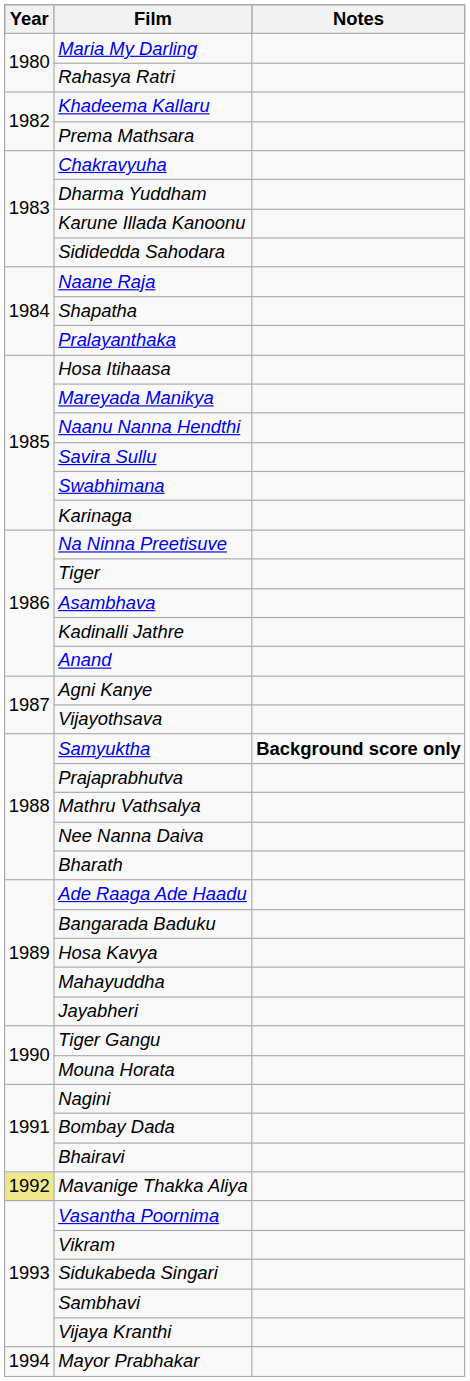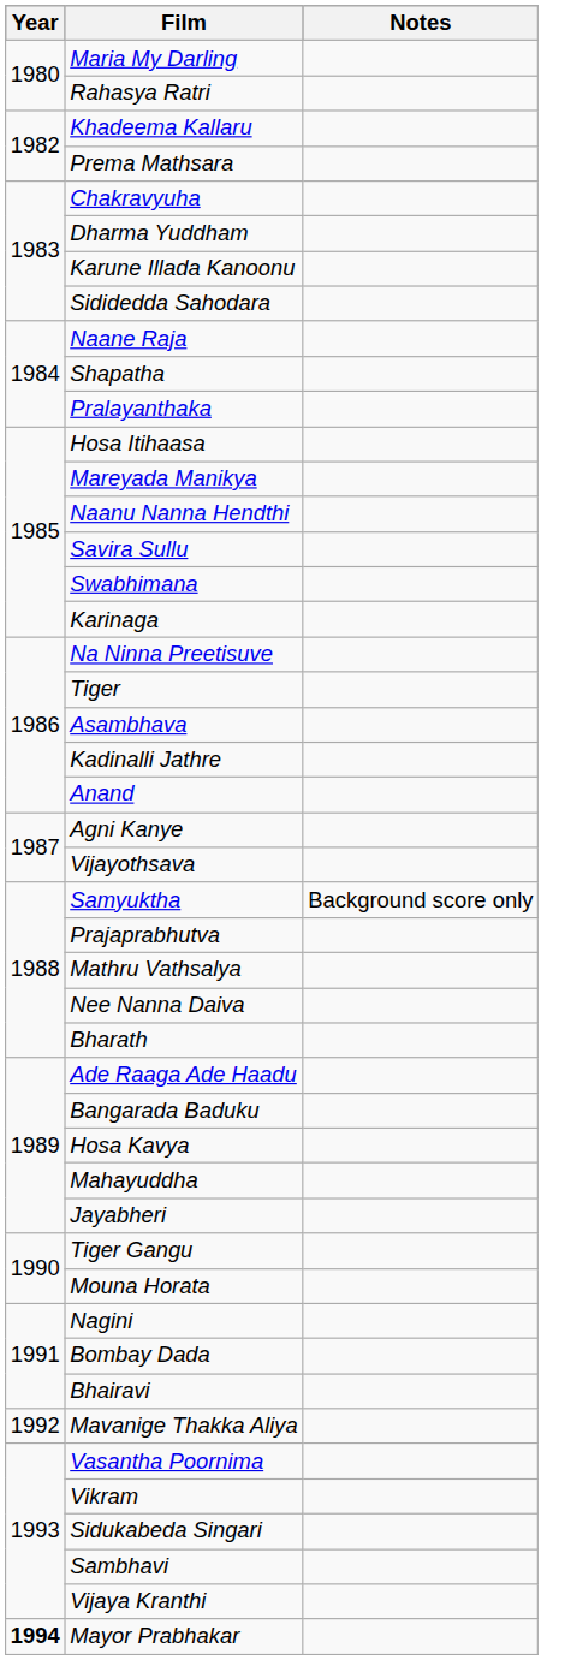Samyuktha | Notes: bold -> normal
Mavanige Thakka Aliya | Year: khaki background -> no background
Mayor Prabhakar | Year: normal -> bold
